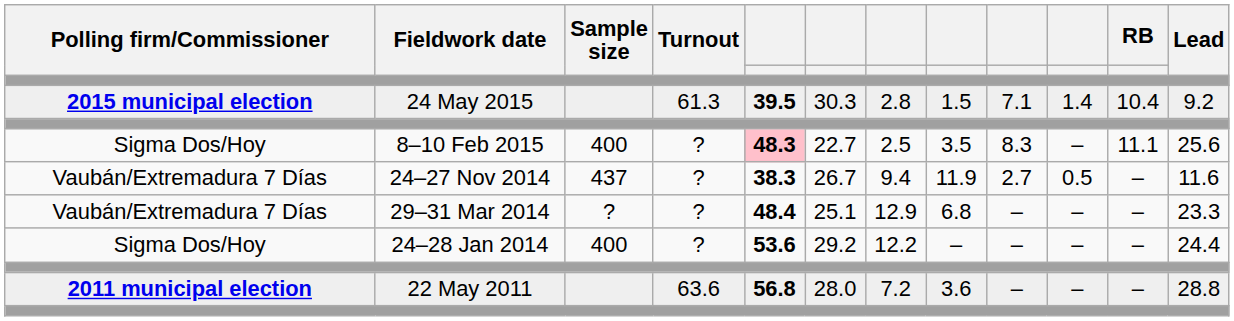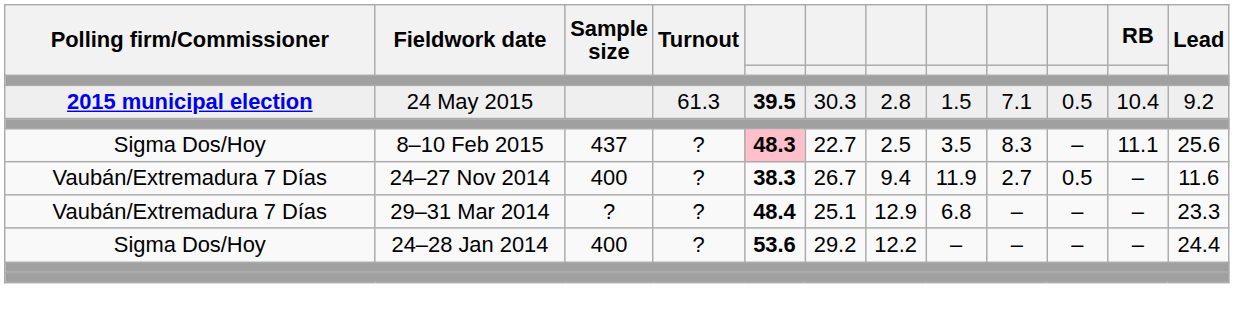24 May 2015 | column 10: 1.4 -> 0.5
8–10 Feb 2015 | Sample size: 400 -> 437
24–27 Nov 2014 | Sample size: 437 -> 400
- row: 2011 municipal election | 22 May 2011 | 63.6 | 56.8 | 28.0 | 7.2 | 3.6 | – | – | – | 28.8
